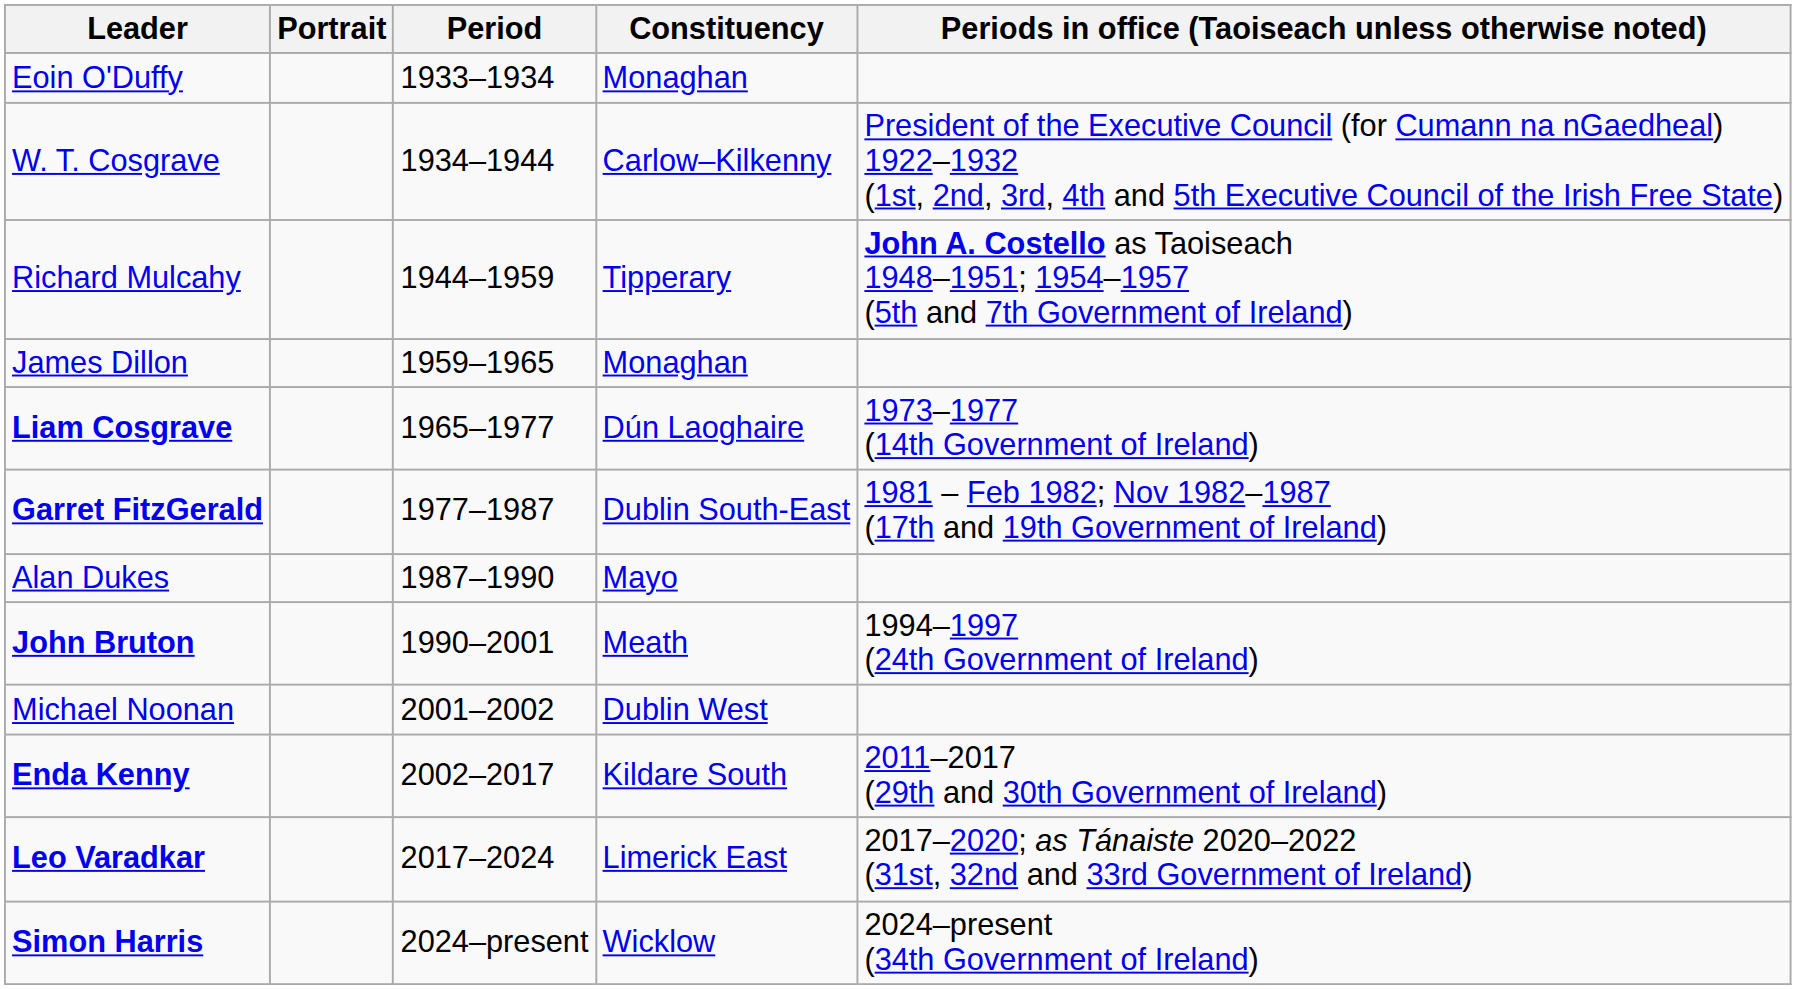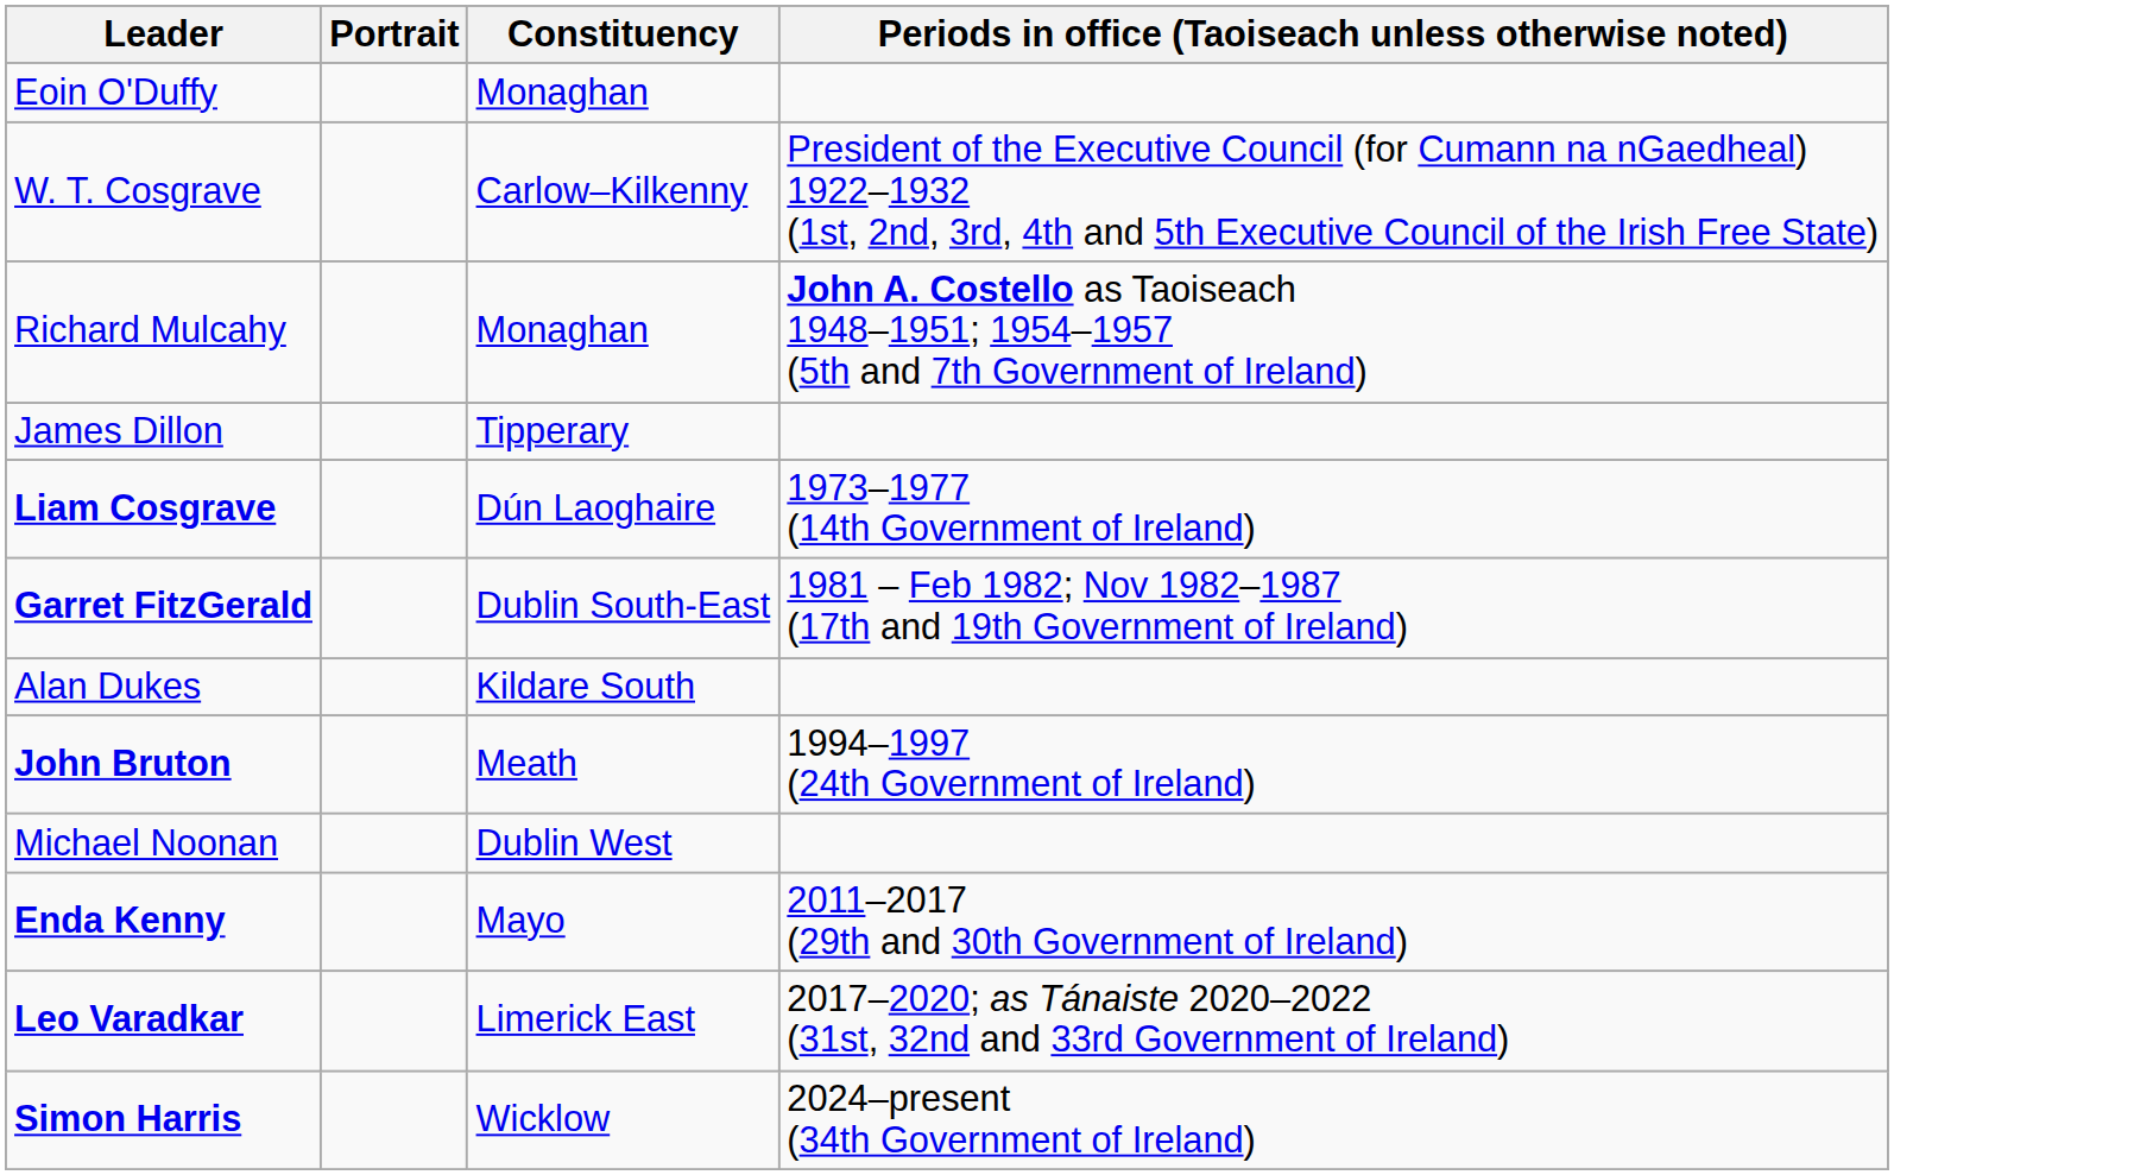- column: Period | 1933–1934 | 1934–1944 | 1944–1959 | 1959–1965 | 1965–1977 | 1977–1987 | 1987–1990 | 1990–2001 | 2001–2002 | 2002–2017 | 2017–2024 | 2024–present
Richard Mulcahy | Constituency: Tipperary -> Monaghan
James Dillon | Constituency: Monaghan -> Tipperary
Alan Dukes | Constituency: Mayo -> Kildare South
Enda Kenny | Constituency: Kildare South -> Mayo
